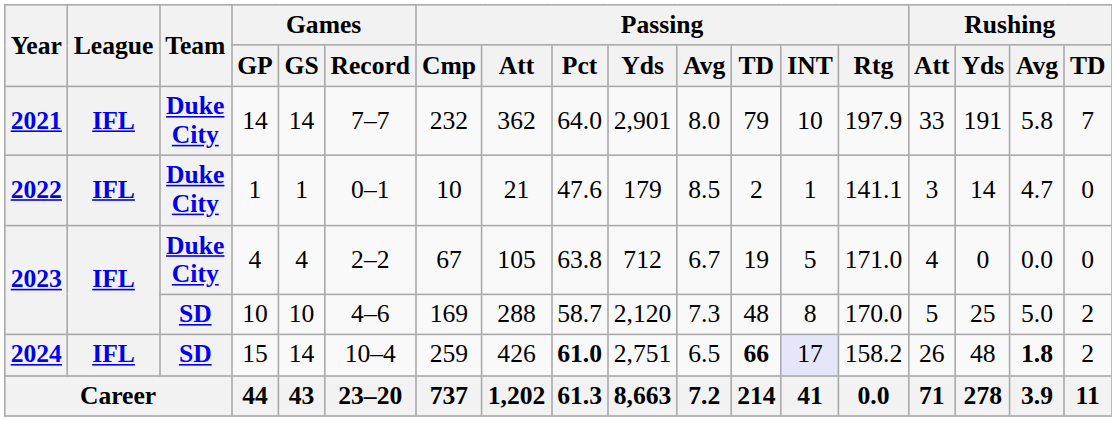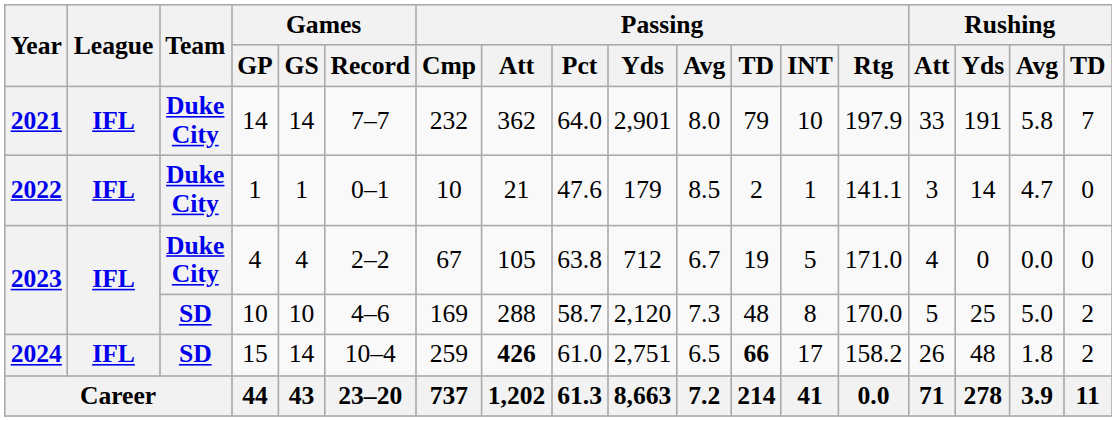15 | Passing / Att: normal -> bold
15 | Passing / Pct: bold -> normal
15 | Passing / INT: lavender background -> no background
15 | Rushing / Avg: bold -> normal
